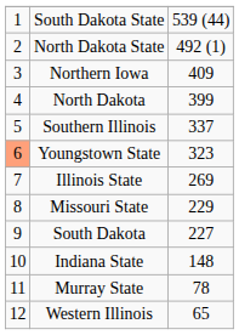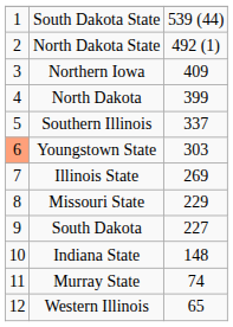Youngstown State | column 3: 323 -> 303
Murray State | column 3: 78 -> 74
